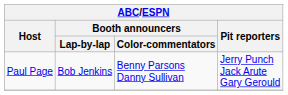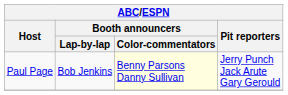Paul Page | Booth announcers / Color-commentators: no background -> lightyellow background
